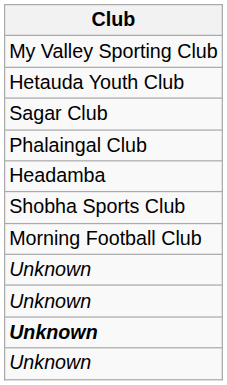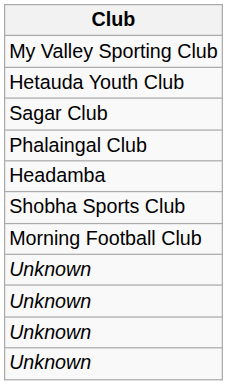row 11 | column 1: bold -> normal
